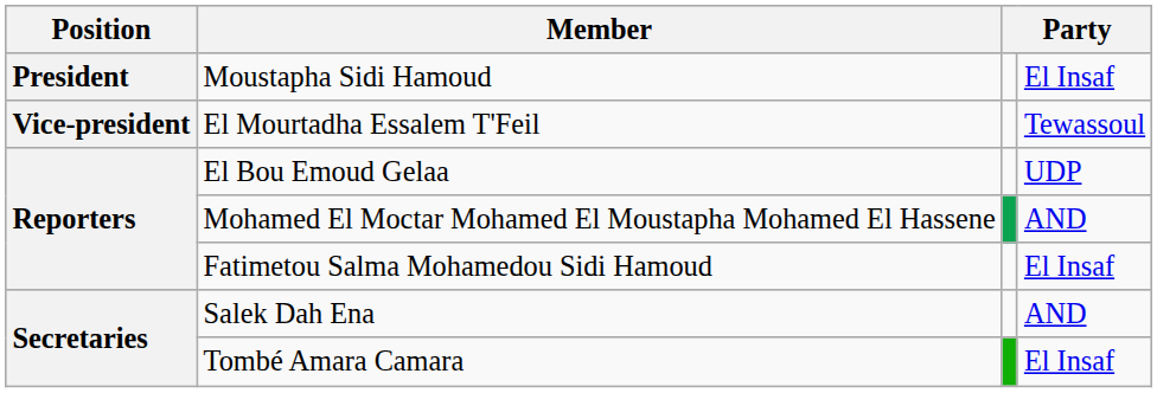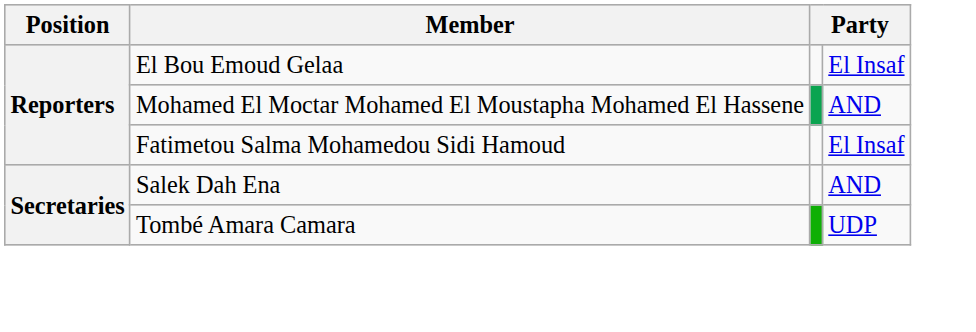- row: President | Moustapha Sidi Hamoud | El Insaf
- row: Vice-president | El Mourtadha Essalem T'Feil | Tewassoul
El Bou Emoud Gelaa | column 4: UDP -> El Insaf
Tombé Amara Camara | column 4: El Insaf -> UDP
